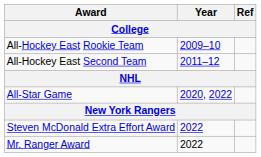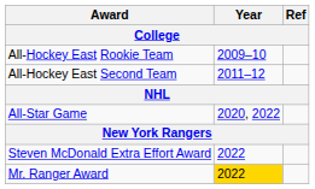Mr. Ranger Award | Year: no background -> gold background
